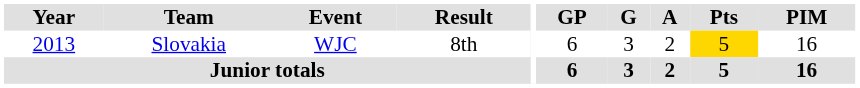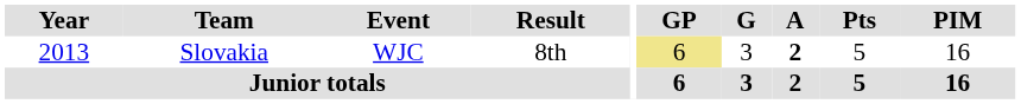Slovakia | GP: no background -> khaki background
Slovakia | A: normal -> bold
Slovakia | Pts: gold background -> no background
